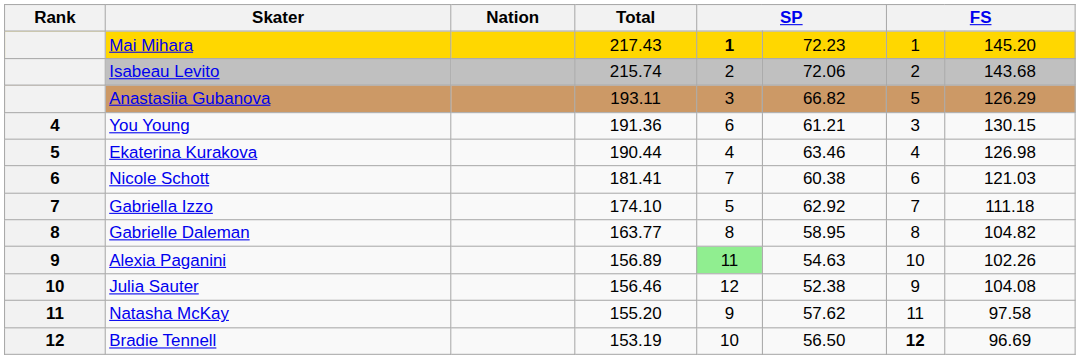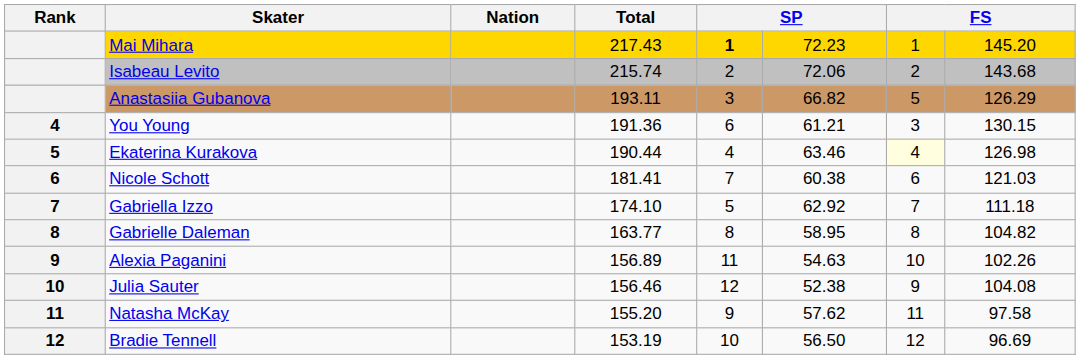Ekaterina Kurakova | column 7: no background -> lightyellow background
Alexia Paganini | column 5: lightgreen background -> no background
Bradie Tennell | column 7: bold -> normal
